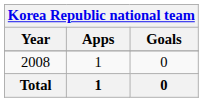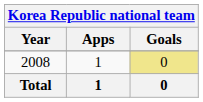2008 | Goals: no background -> khaki background
